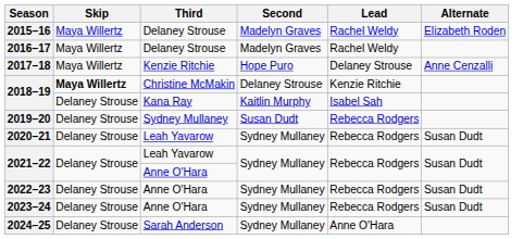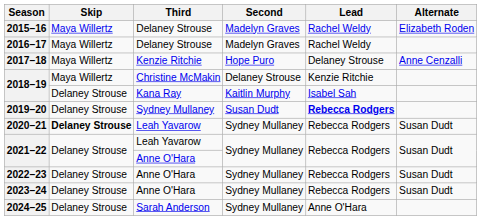2018–19 / Christine McMakin | Skip: bold -> normal
2019–20 | Lead: normal -> bold
2020–21 | Skip: normal -> bold
